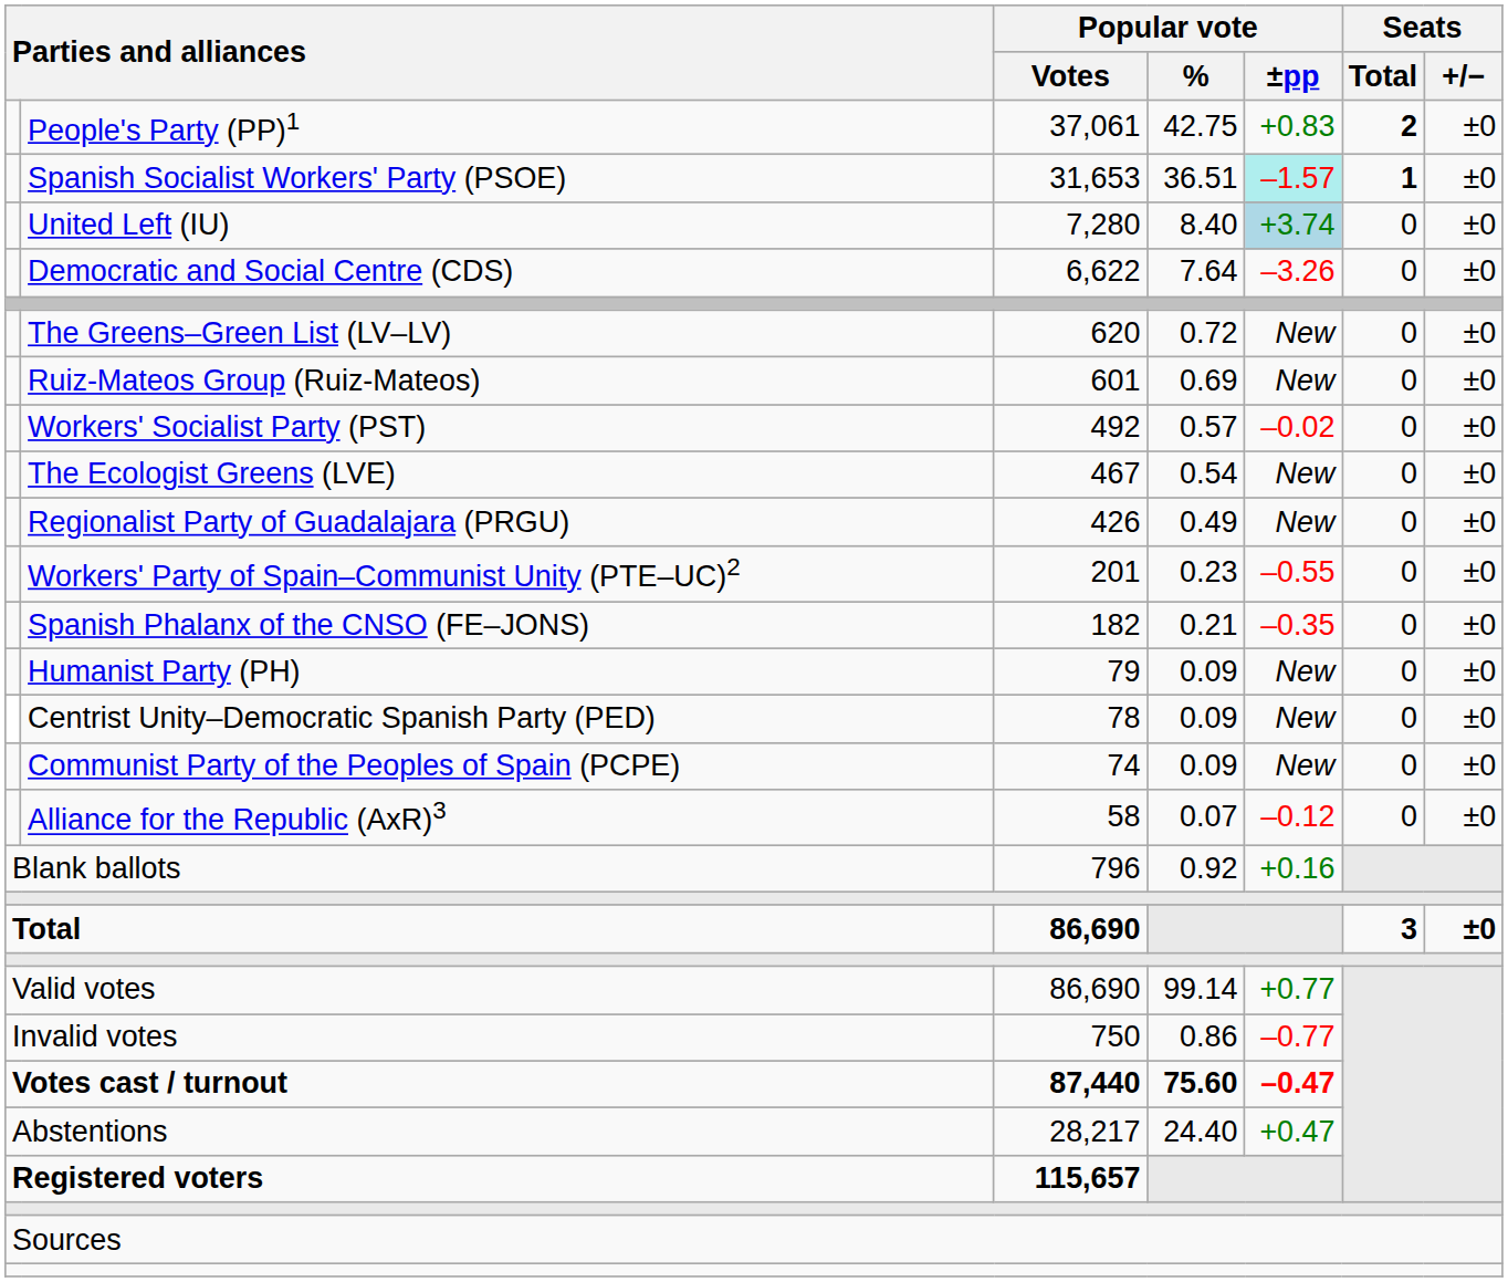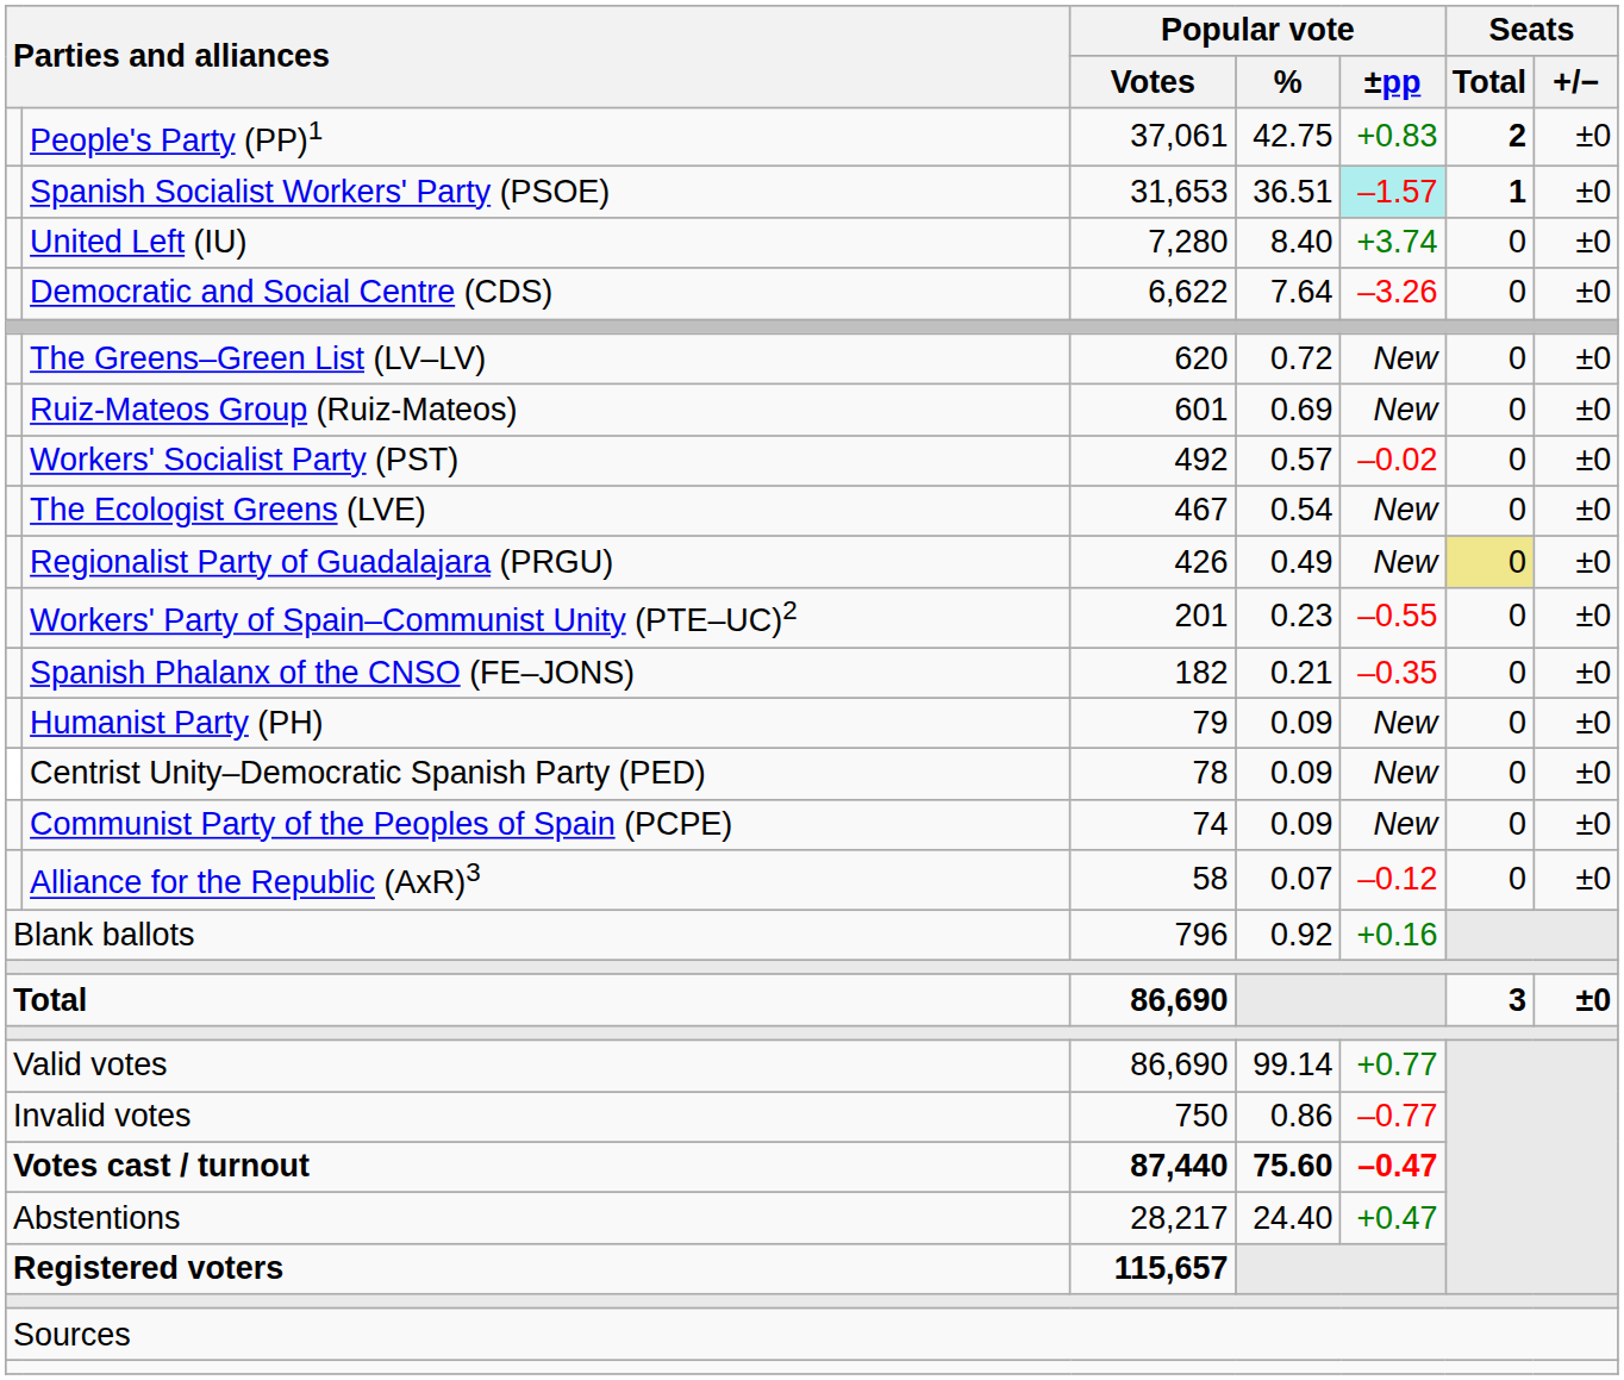United Left (IU) | Popular vote / ±pp: lightblue background -> no background
Regionalist Party of Guadalajara (PRGU) | Seats / Total: no background -> khaki background
